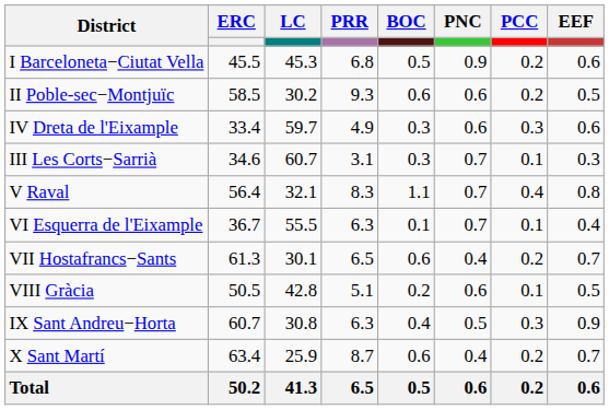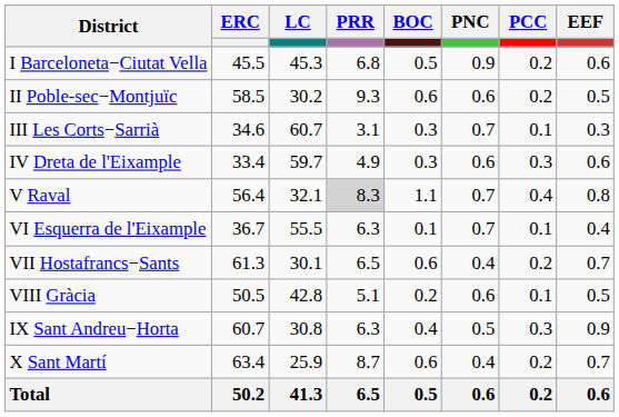rows swapped: III Les Corts−Sarrià <-> IV Dreta de l'Eixample
V Raval | PRR: no background -> lightgrey background
